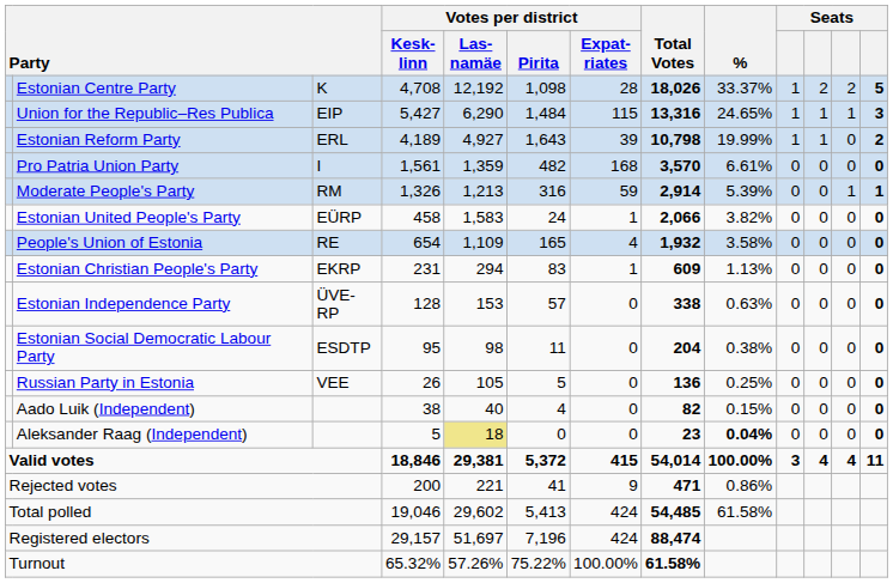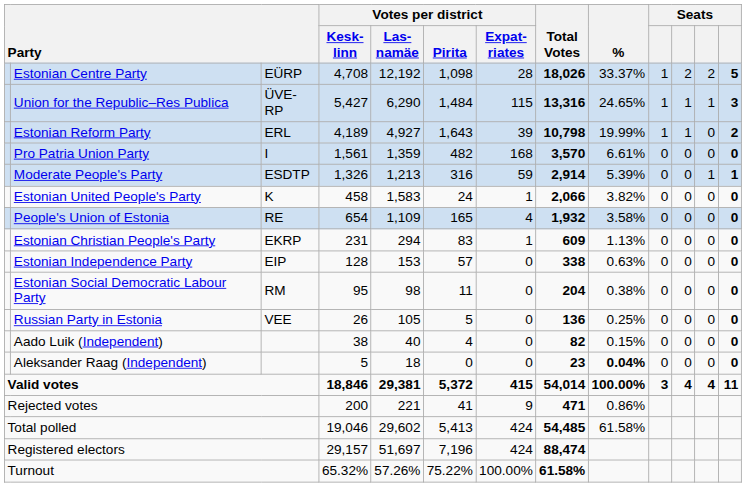Estonian Centre Party | column 3: K -> EÜRP
Union for the Republic–Res Publica | column 3: EIP -> ÜVE-RP
Moderate People's Party | column 3: RM -> ESDTP
Estonian United People's Party | column 3: EÜRP -> K
Estonian Independence Party | column 3: ÜVE-RP -> EIP
Estonian Social Democratic Labour Party | column 3: ESDTP -> RM
Aleksander Raag (Independent) | Votes per district / Las- namäe: khaki background -> no background
